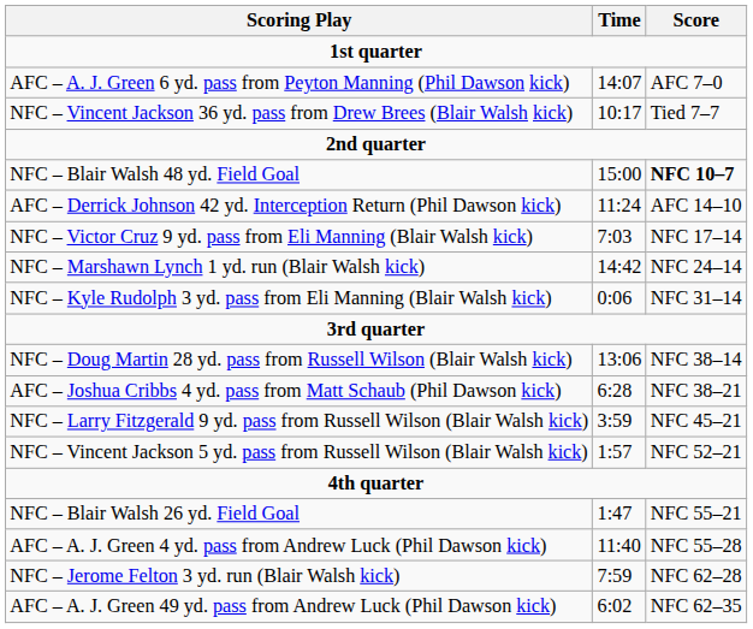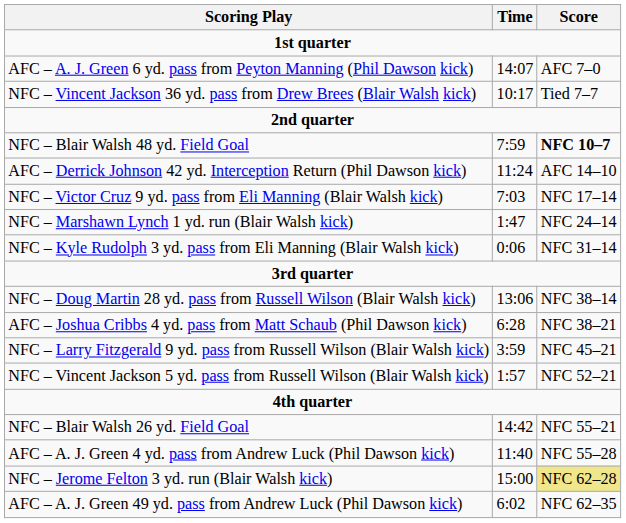NFC – Blair Walsh 48 yd. Field Goal | Time: 15:00 -> 7:59
NFC – Marshawn Lynch 1 yd. run (Blair Walsh kick) | Time: 14:42 -> 1:47
NFC – Blair Walsh 26 yd. Field Goal | Time: 1:47 -> 14:42
NFC – Jerome Felton 3 yd. run (Blair Walsh kick) | Time: 7:59 -> 15:00
NFC – Jerome Felton 3 yd. run (Blair Walsh kick) | Score: no background -> khaki background
